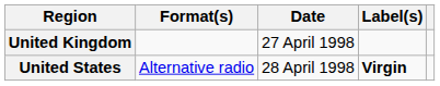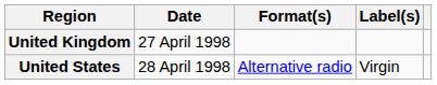columns swapped: Date <-> Format(s)
United States | Label(s): bold -> normal
